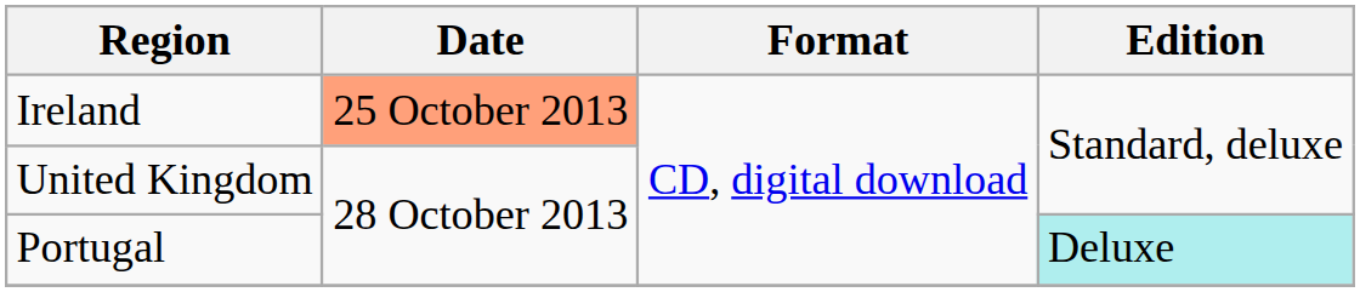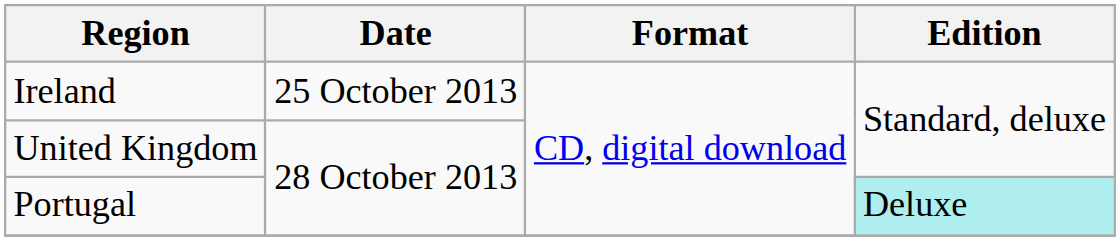Ireland | Date: lightsalmon background -> no background
